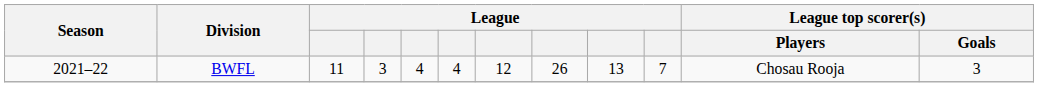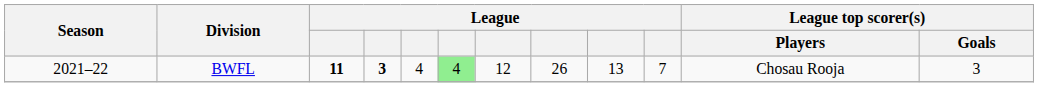BWFL | column 3: normal -> bold
BWFL | column 4: normal -> bold
BWFL | column 6: no background -> lightgreen background
